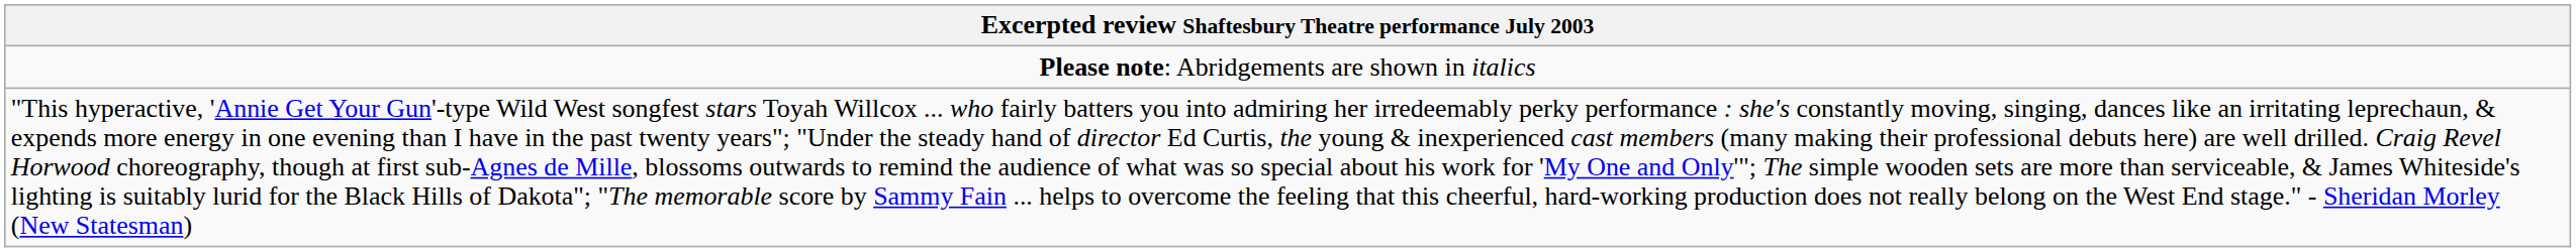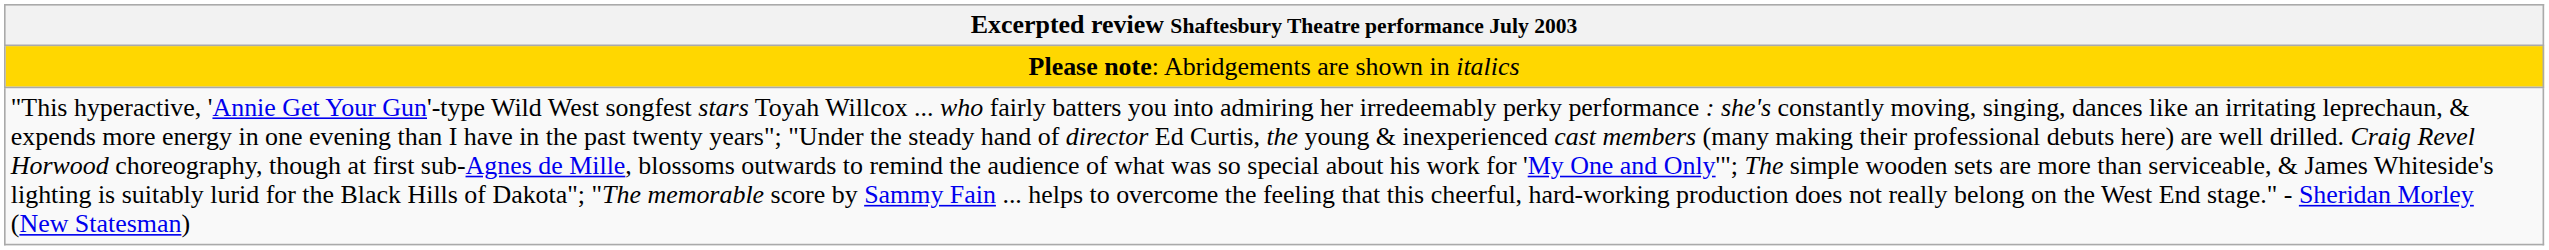row 2 | column 1: no background -> gold background
